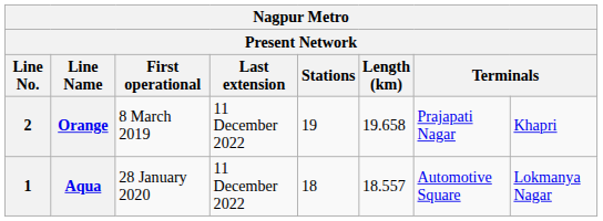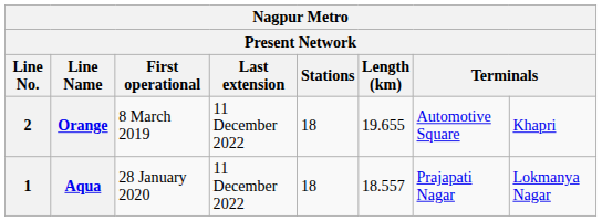Orange | Stations: 19 -> 18
Orange | Length (km): 19.658 -> 19.655
Orange | column 7: Prajapati Nagar -> Automotive Square
Aqua | column 7: Automotive Square -> Prajapati Nagar
